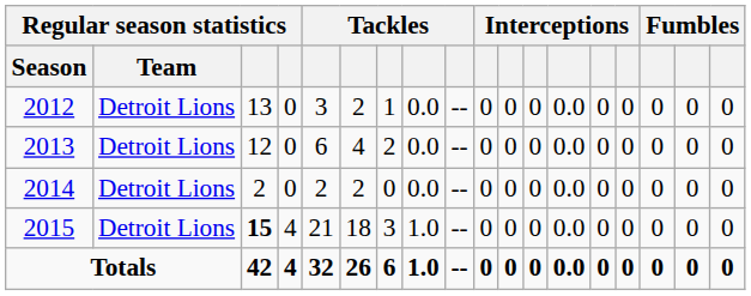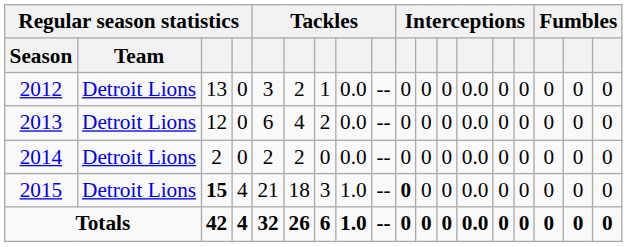2015 | column 10: normal -> bold
